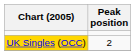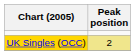row 3 | Peak position: no background -> khaki background
